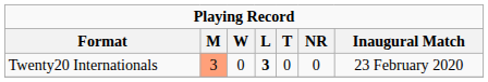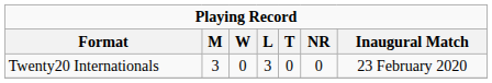Twenty20 Internationals | M: lightsalmon background -> no background
Twenty20 Internationals | L: bold -> normal
